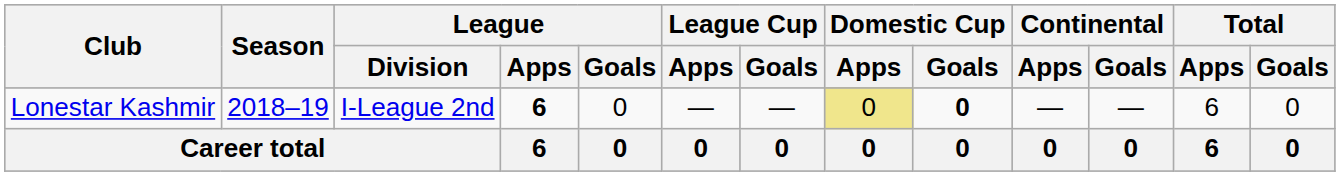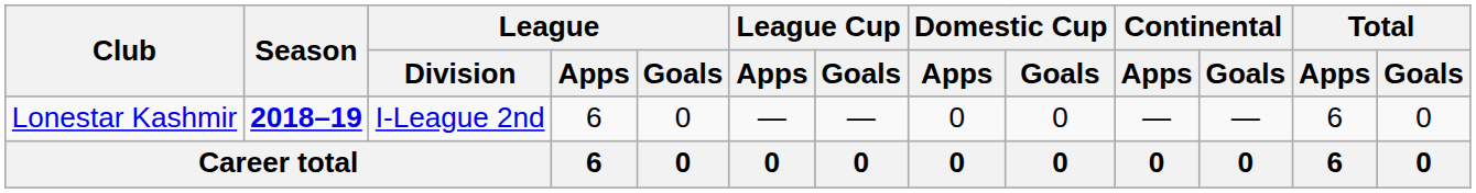Lonestar Kashmir | Season: normal -> bold
Lonestar Kashmir | League / Apps: bold -> normal
Lonestar Kashmir | Domestic Cup / Apps: khaki background -> no background
Lonestar Kashmir | Domestic Cup / Goals: bold -> normal
